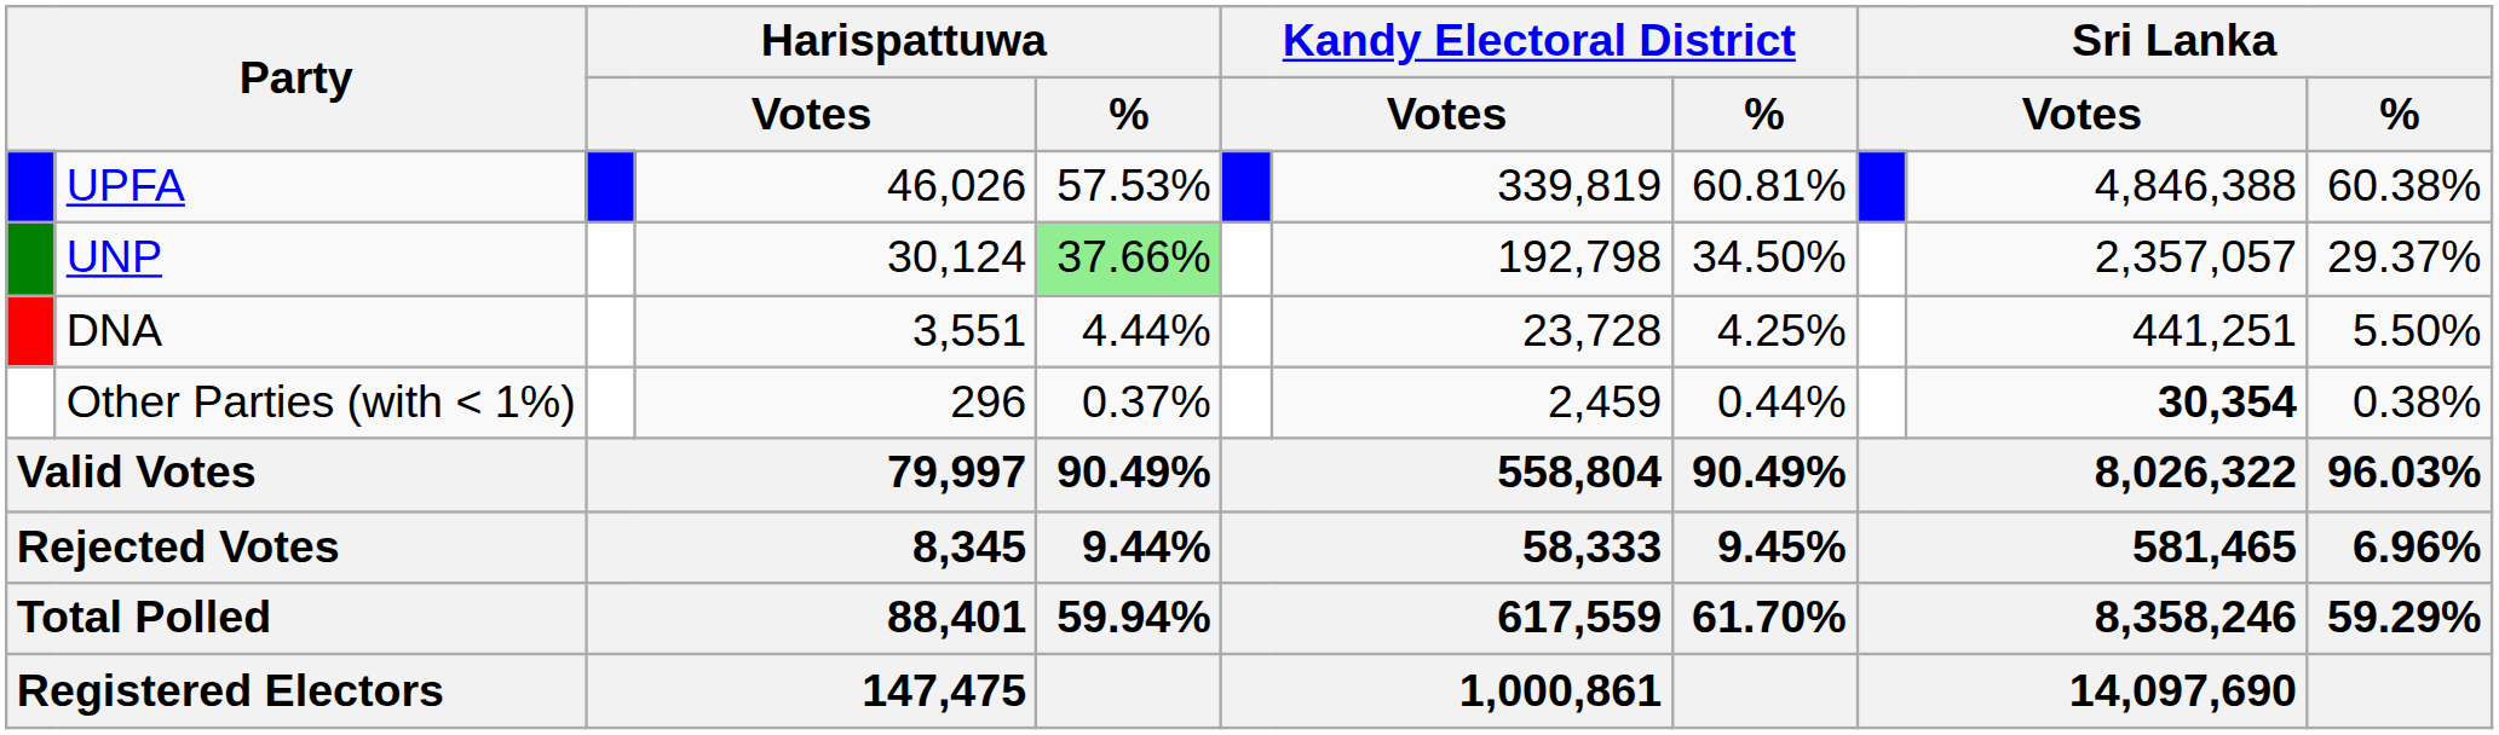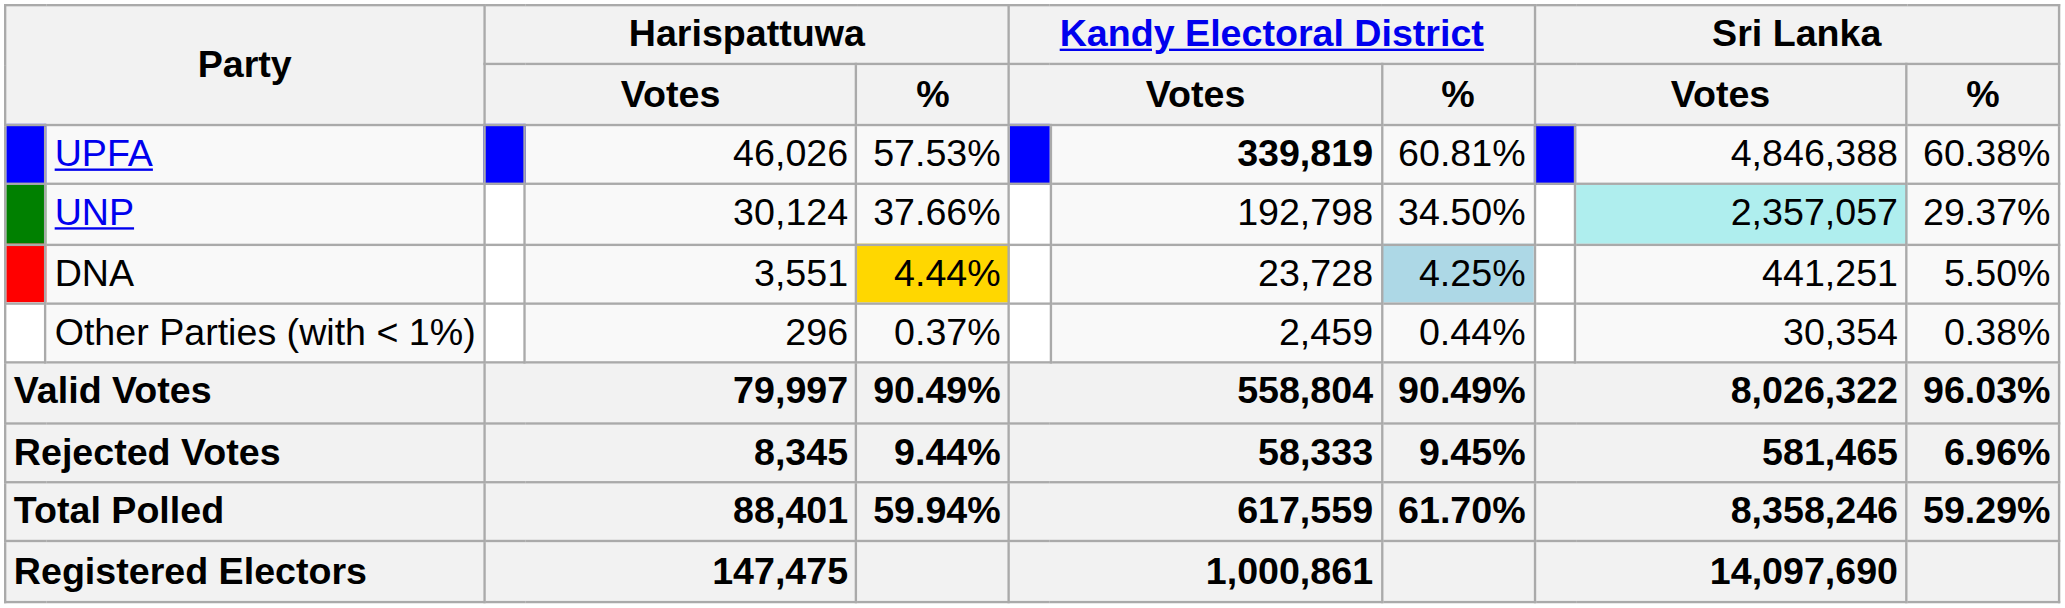UPFA | column 7: normal -> bold
UNP | Harispattuwa / %: lightgreen background -> no background
UNP | column 10: no background -> paleturquoise background
DNA | Harispattuwa / %: no background -> gold background
DNA | Kandy Electoral District / %: no background -> lightblue background
Other Parties (with < 1%) | column 10: bold -> normal
